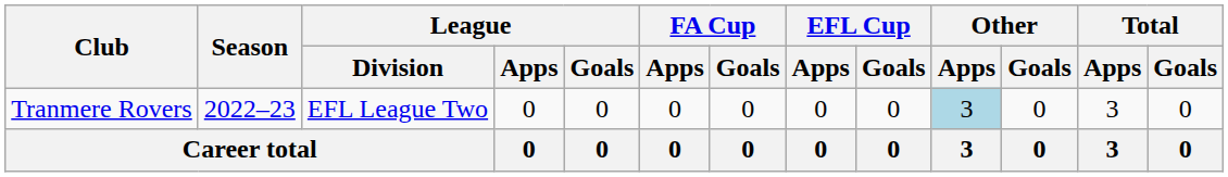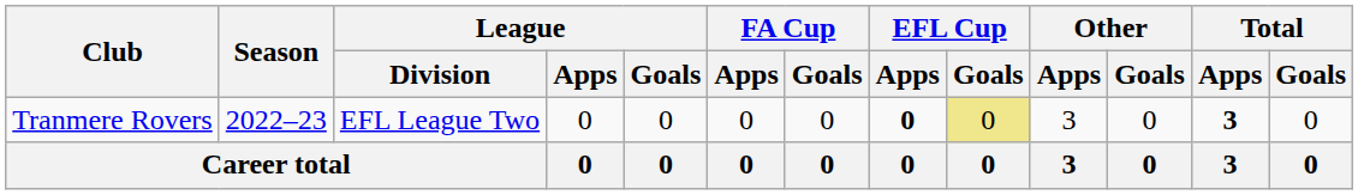Tranmere Rovers | EFL Cup / Apps: normal -> bold
Tranmere Rovers | EFL Cup / Goals: no background -> khaki background
Tranmere Rovers | Other / Apps: lightblue background -> no background
Tranmere Rovers | Total / Apps: normal -> bold
